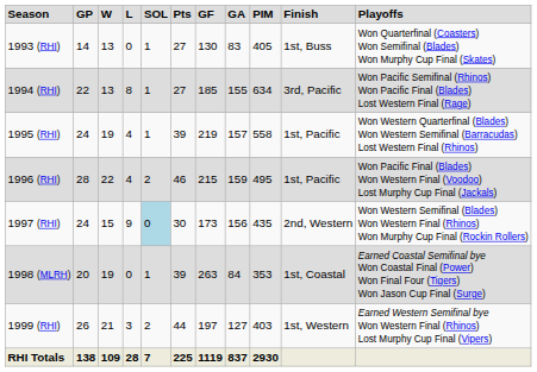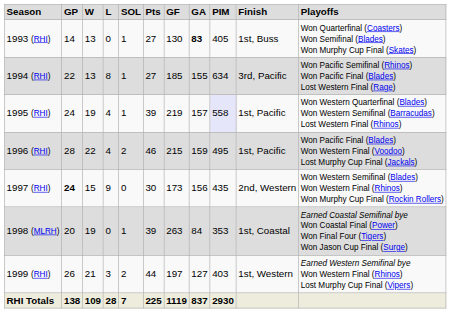1993 (RHI) | column 8: normal -> bold
1995 (RHI) | column 9: no background -> lavender background
1997 (RHI) | column 2: normal -> bold
1997 (RHI) | column 5: lightblue background -> no background
